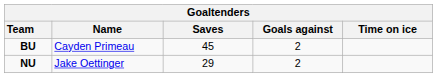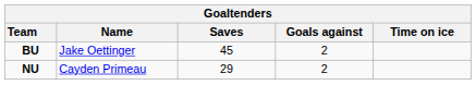BU | Name: Cayden Primeau -> Jake Oettinger
NU | Name: Jake Oettinger -> Cayden Primeau
